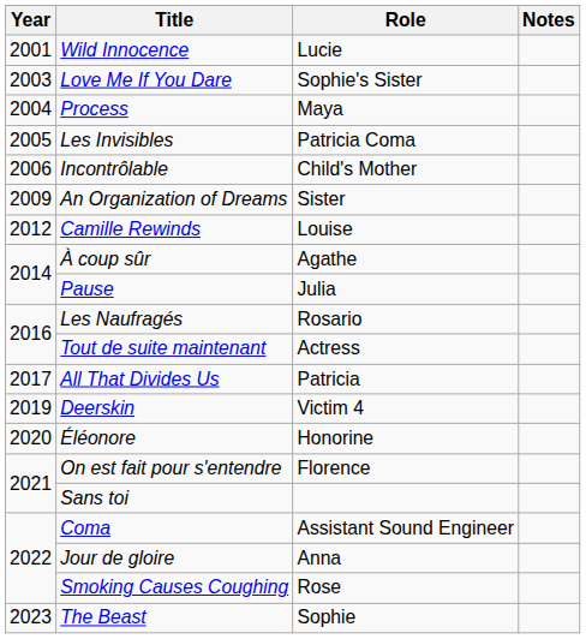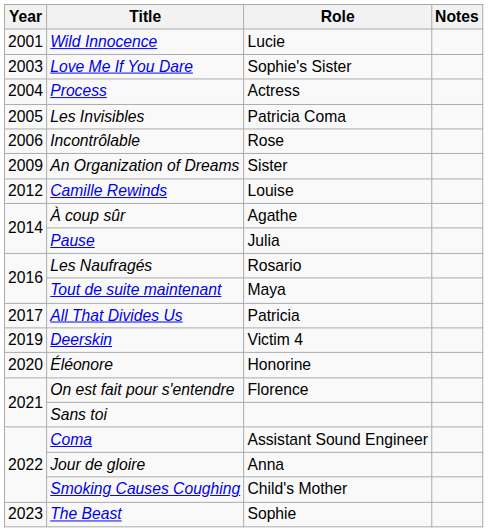Process | Role: Maya -> Actress
Incontrôlable | Role: Child's Mother -> Rose
Tout de suite maintenant | Role: Actress -> Maya
Smoking Causes Coughing | Role: Rose -> Child's Mother
